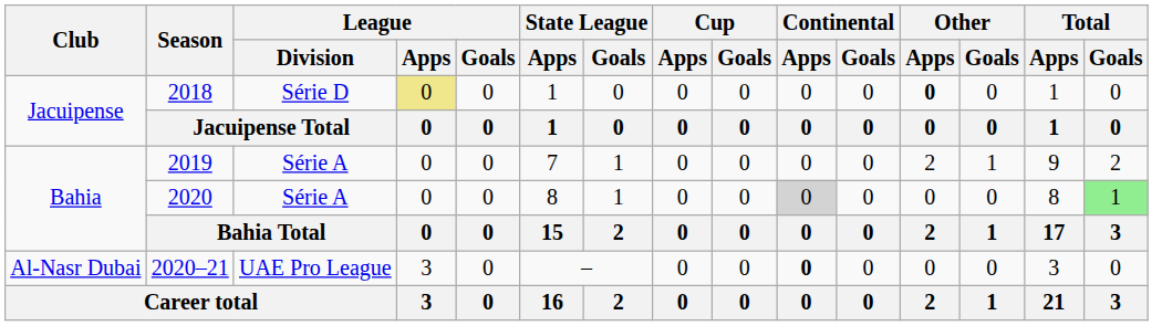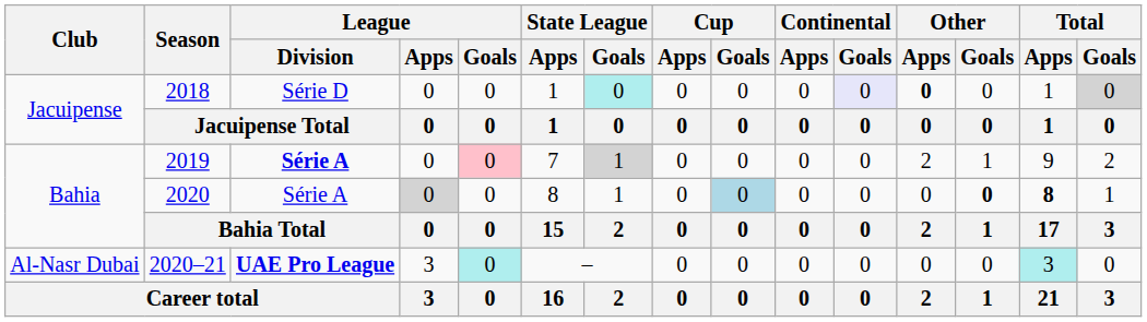2018 | League / Apps: khaki background -> no background
2018 | State League / Goals: no background -> paleturquoise background
2018 | Continental / Goals: no background -> lavender background
2018 | Total / Goals: no background -> lightgrey background
2019 | League / Division: normal -> bold
2019 | League / Goals: no background -> pink background
2019 | State League / Goals: no background -> lightgrey background
2020 | League / Apps: no background -> lightgrey background
2020 | Cup / Goals: no background -> lightblue background
2020 | Continental / Apps: lightgrey background -> no background
2020 | Other / Goals: normal -> bold
2020 | Total / Apps: normal -> bold
2020 | Total / Goals: lightgreen background -> no background
2020–21 | League / Division: normal -> bold
2020–21 | League / Goals: no background -> paleturquoise background
2020–21 | Continental / Apps: bold -> normal
2020–21 | Total / Apps: no background -> paleturquoise background
